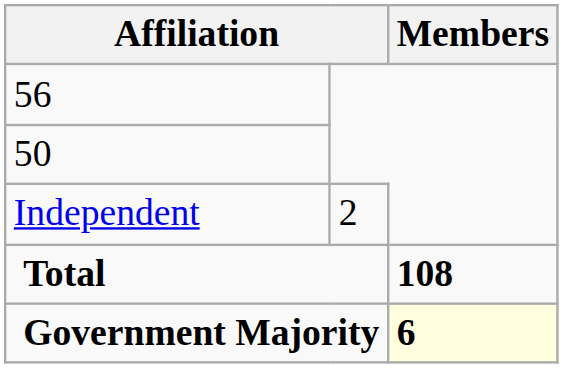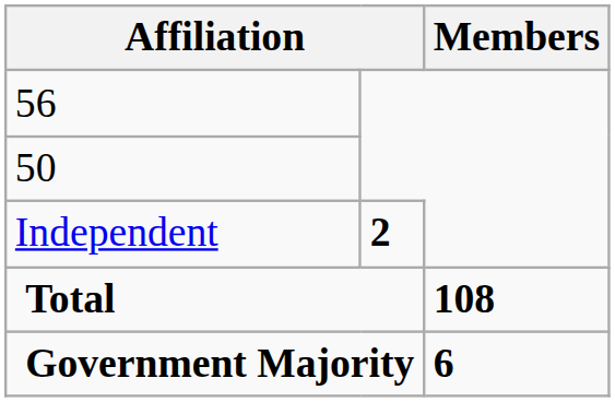Independent | column 2: normal -> bold
Government Majority | Members: lightyellow background -> no background
